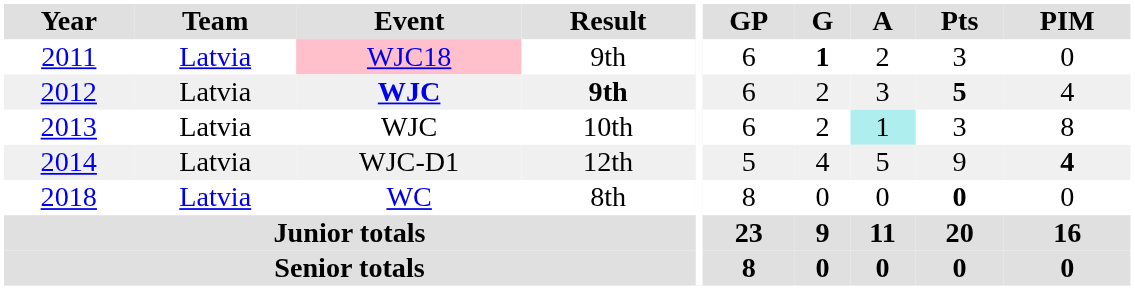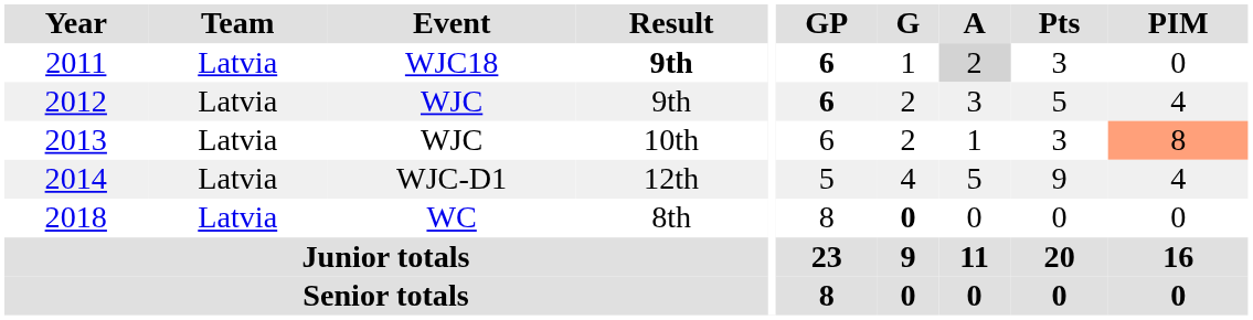2011 | Event: pink background -> no background
2011 | Result: normal -> bold
2011 | GP: normal -> bold
2011 | G: bold -> normal
2011 | A: no background -> lightgrey background
2012 | Event: bold -> normal
2012 | Result: bold -> normal
2012 | GP: normal -> bold
2012 | Pts: bold -> normal
2013 | A: paleturquoise background -> no background
2013 | PIM: no background -> lightsalmon background
2014 | PIM: bold -> normal
2018 | G: normal -> bold
2018 | Pts: bold -> normal
